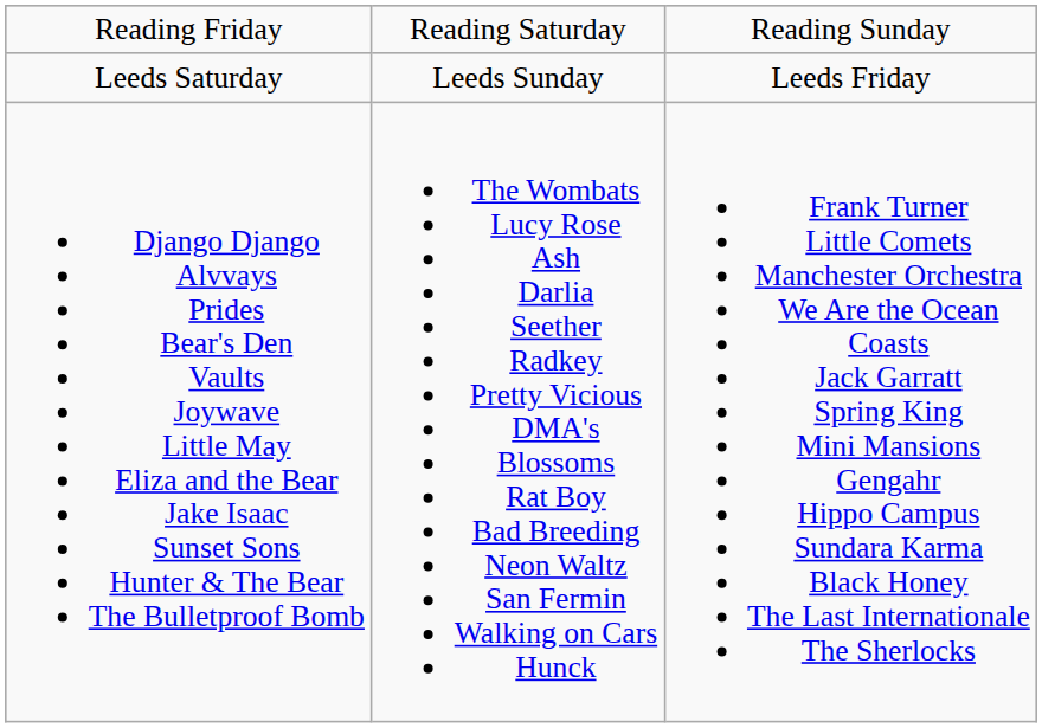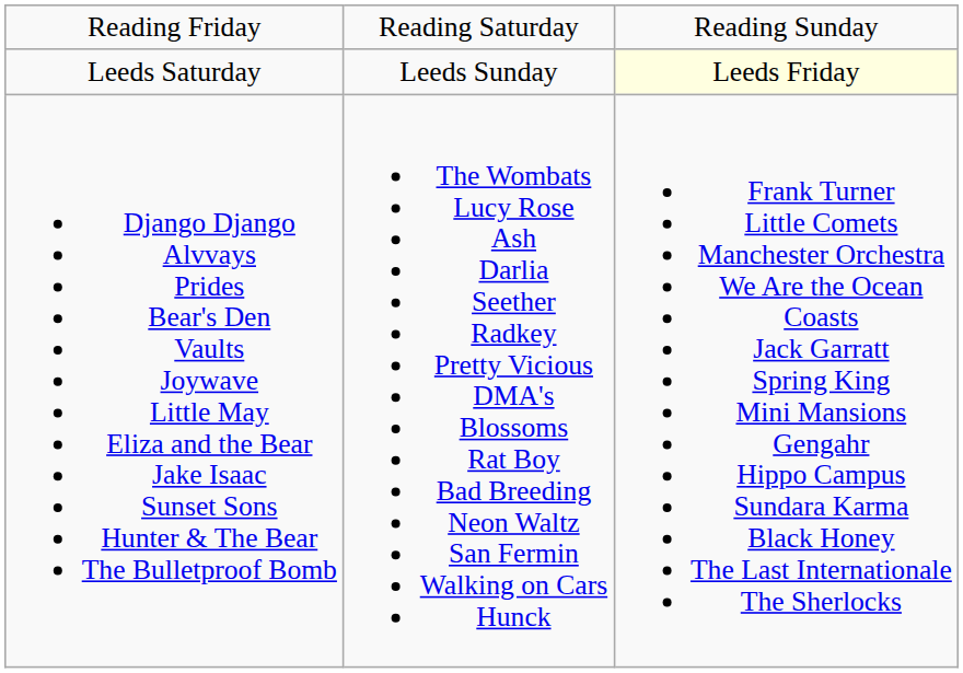Leeds Saturday | column 3: no background -> lightyellow background
